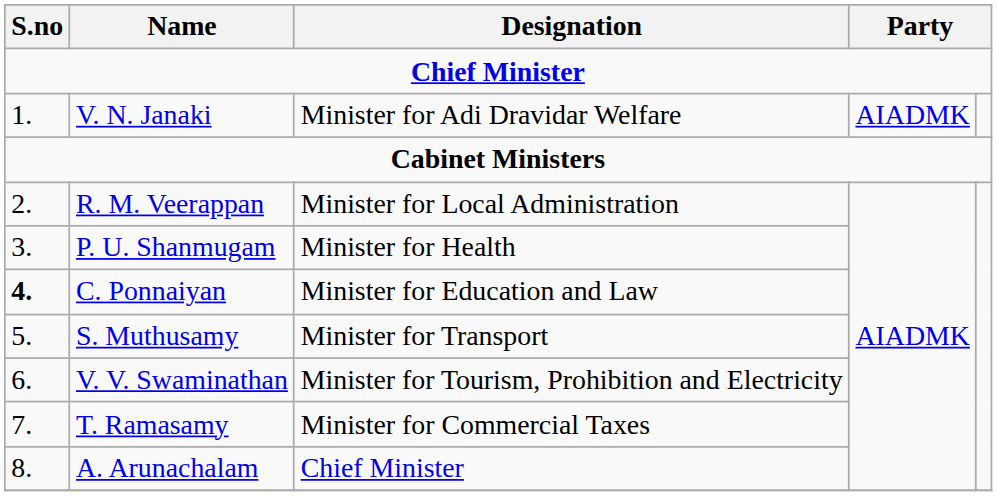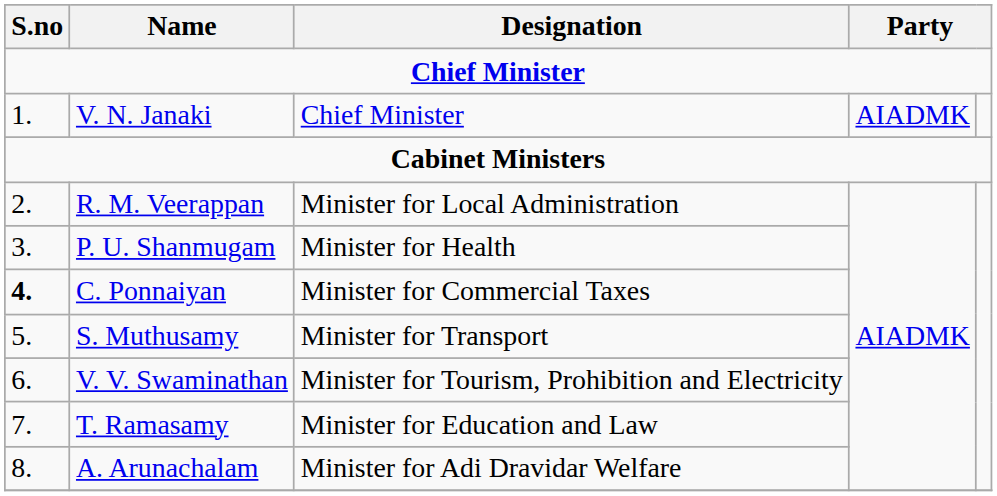V. N. Janaki | Designation: Minister for Adi Dravidar Welfare -> Chief Minister
C. Ponnaiyan | Designation: Minister for Education and Law -> Minister for Commercial Taxes
T. Ramasamy | Designation: Minister for Commercial Taxes -> Minister for Education and Law
A. Arunachalam | Designation: Chief Minister -> Minister for Adi Dravidar Welfare
